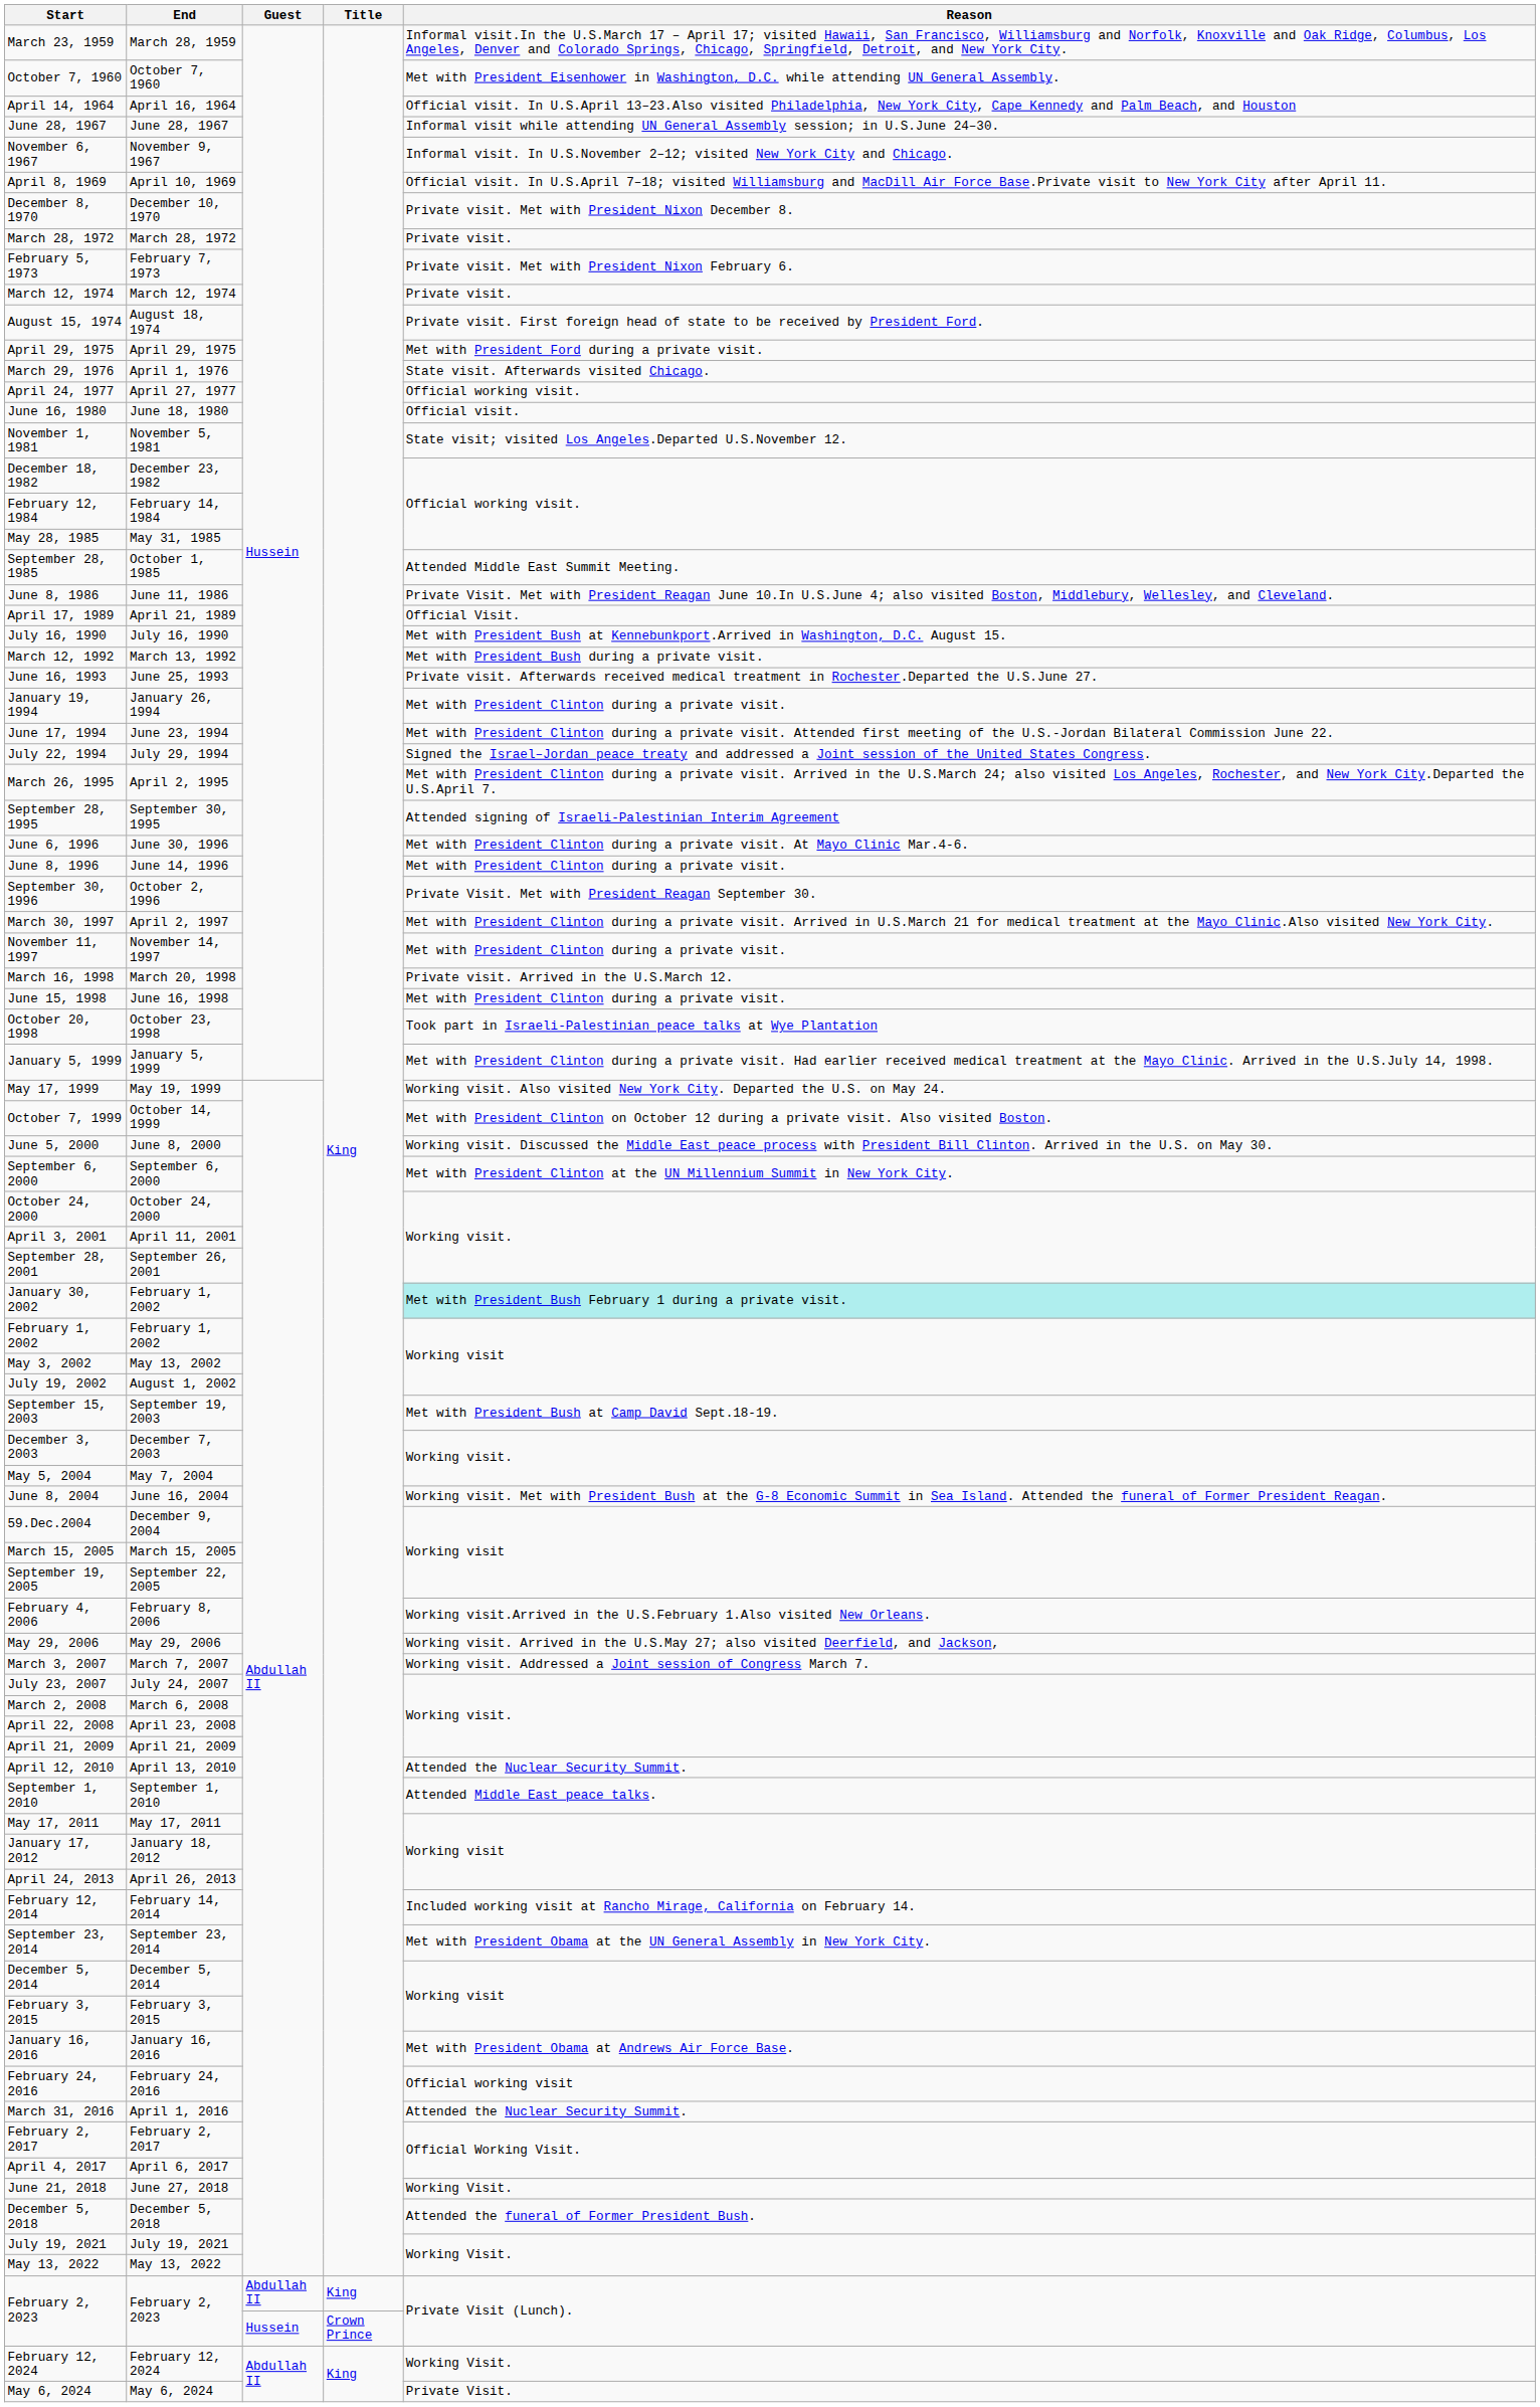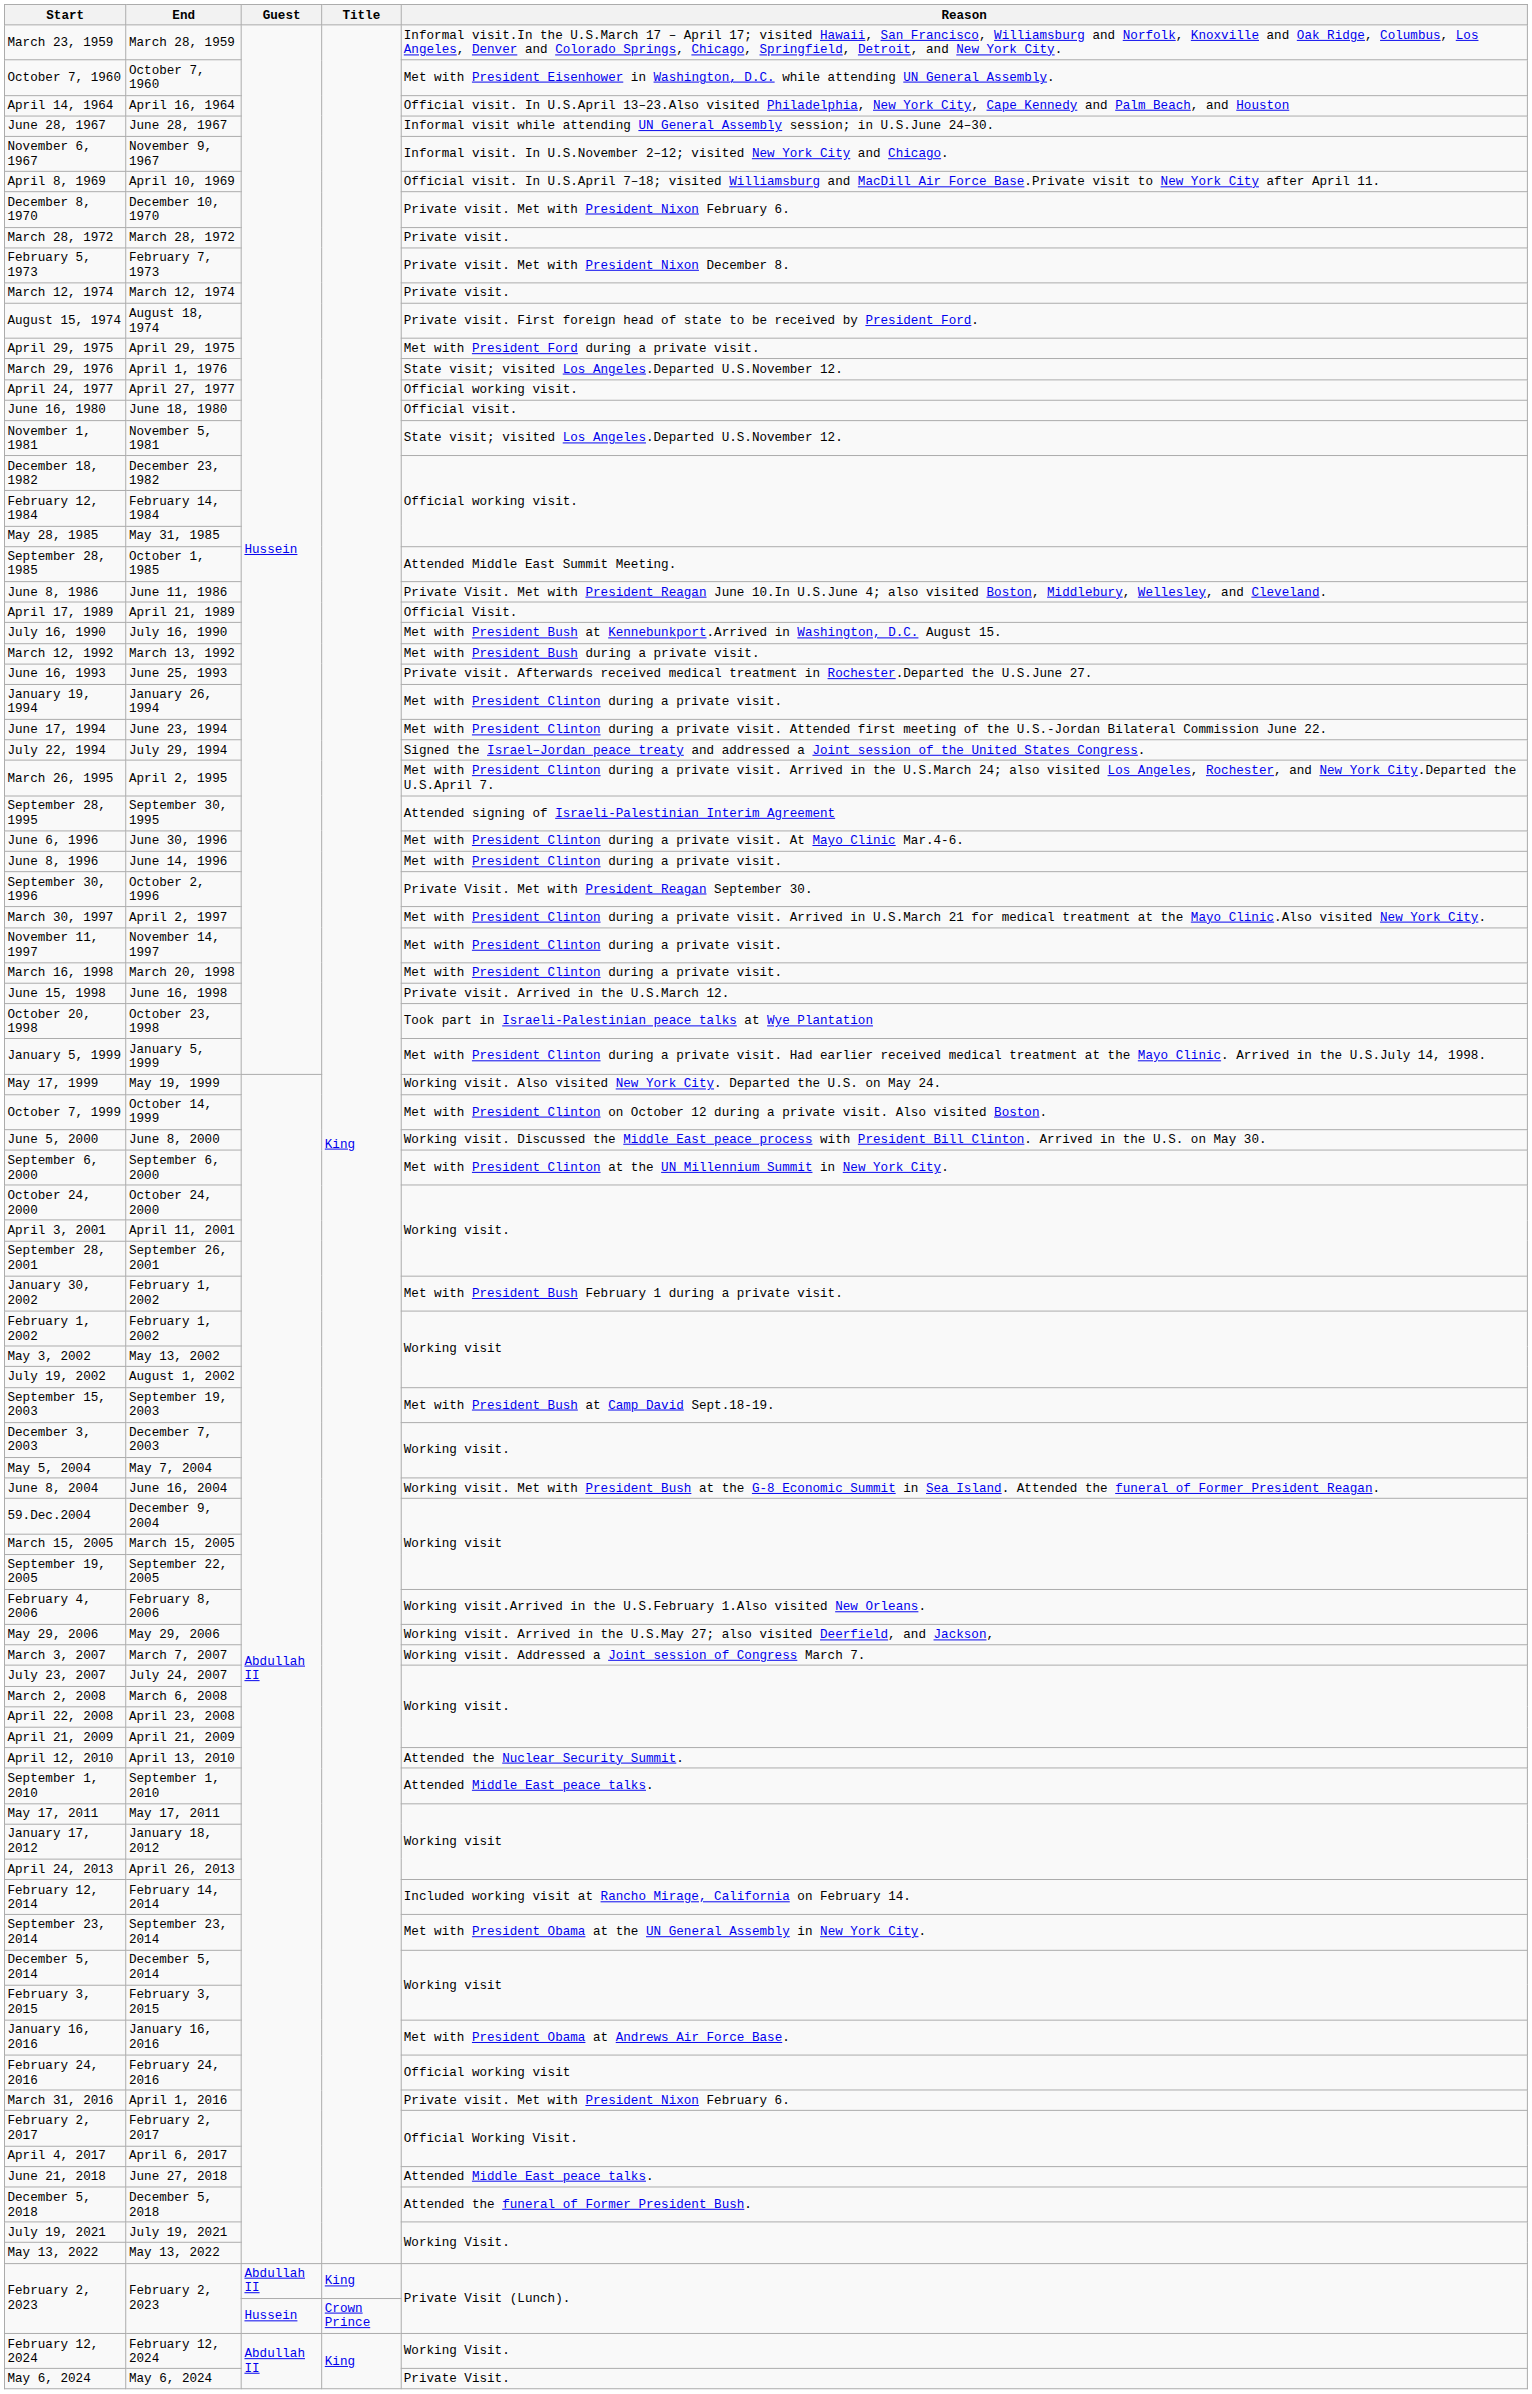December 8, 1970 | Reason: Private visit. Met with President Nixon December 8. -> Private visit. Met with President Nixon February 6.
February 5, 1973 | Reason: Private visit. Met with President Nixon February 6. -> Private visit. Met with President Nixon December 8.
March 29, 1976 | Reason: State visit. Afterwards visited Chicago. -> State visit; visited Los Angeles.Departed U.S.November 12.
March 16, 1998 | Reason: Private visit. Arrived in the U.S.March 12. -> Met with President Clinton during a private visit.
June 15, 1998 | Reason: Met with President Clinton during a private visit. -> Private visit. Arrived in the U.S.March 12.
January 30, 2002 | Reason: paleturquoise background -> no background
March 31, 2016 | Reason: Attended the Nuclear Security Summit. -> Private visit. Met with President Nixon February 6.
June 21, 2018 | Reason: Working Visit. -> Attended Middle East peace talks.
